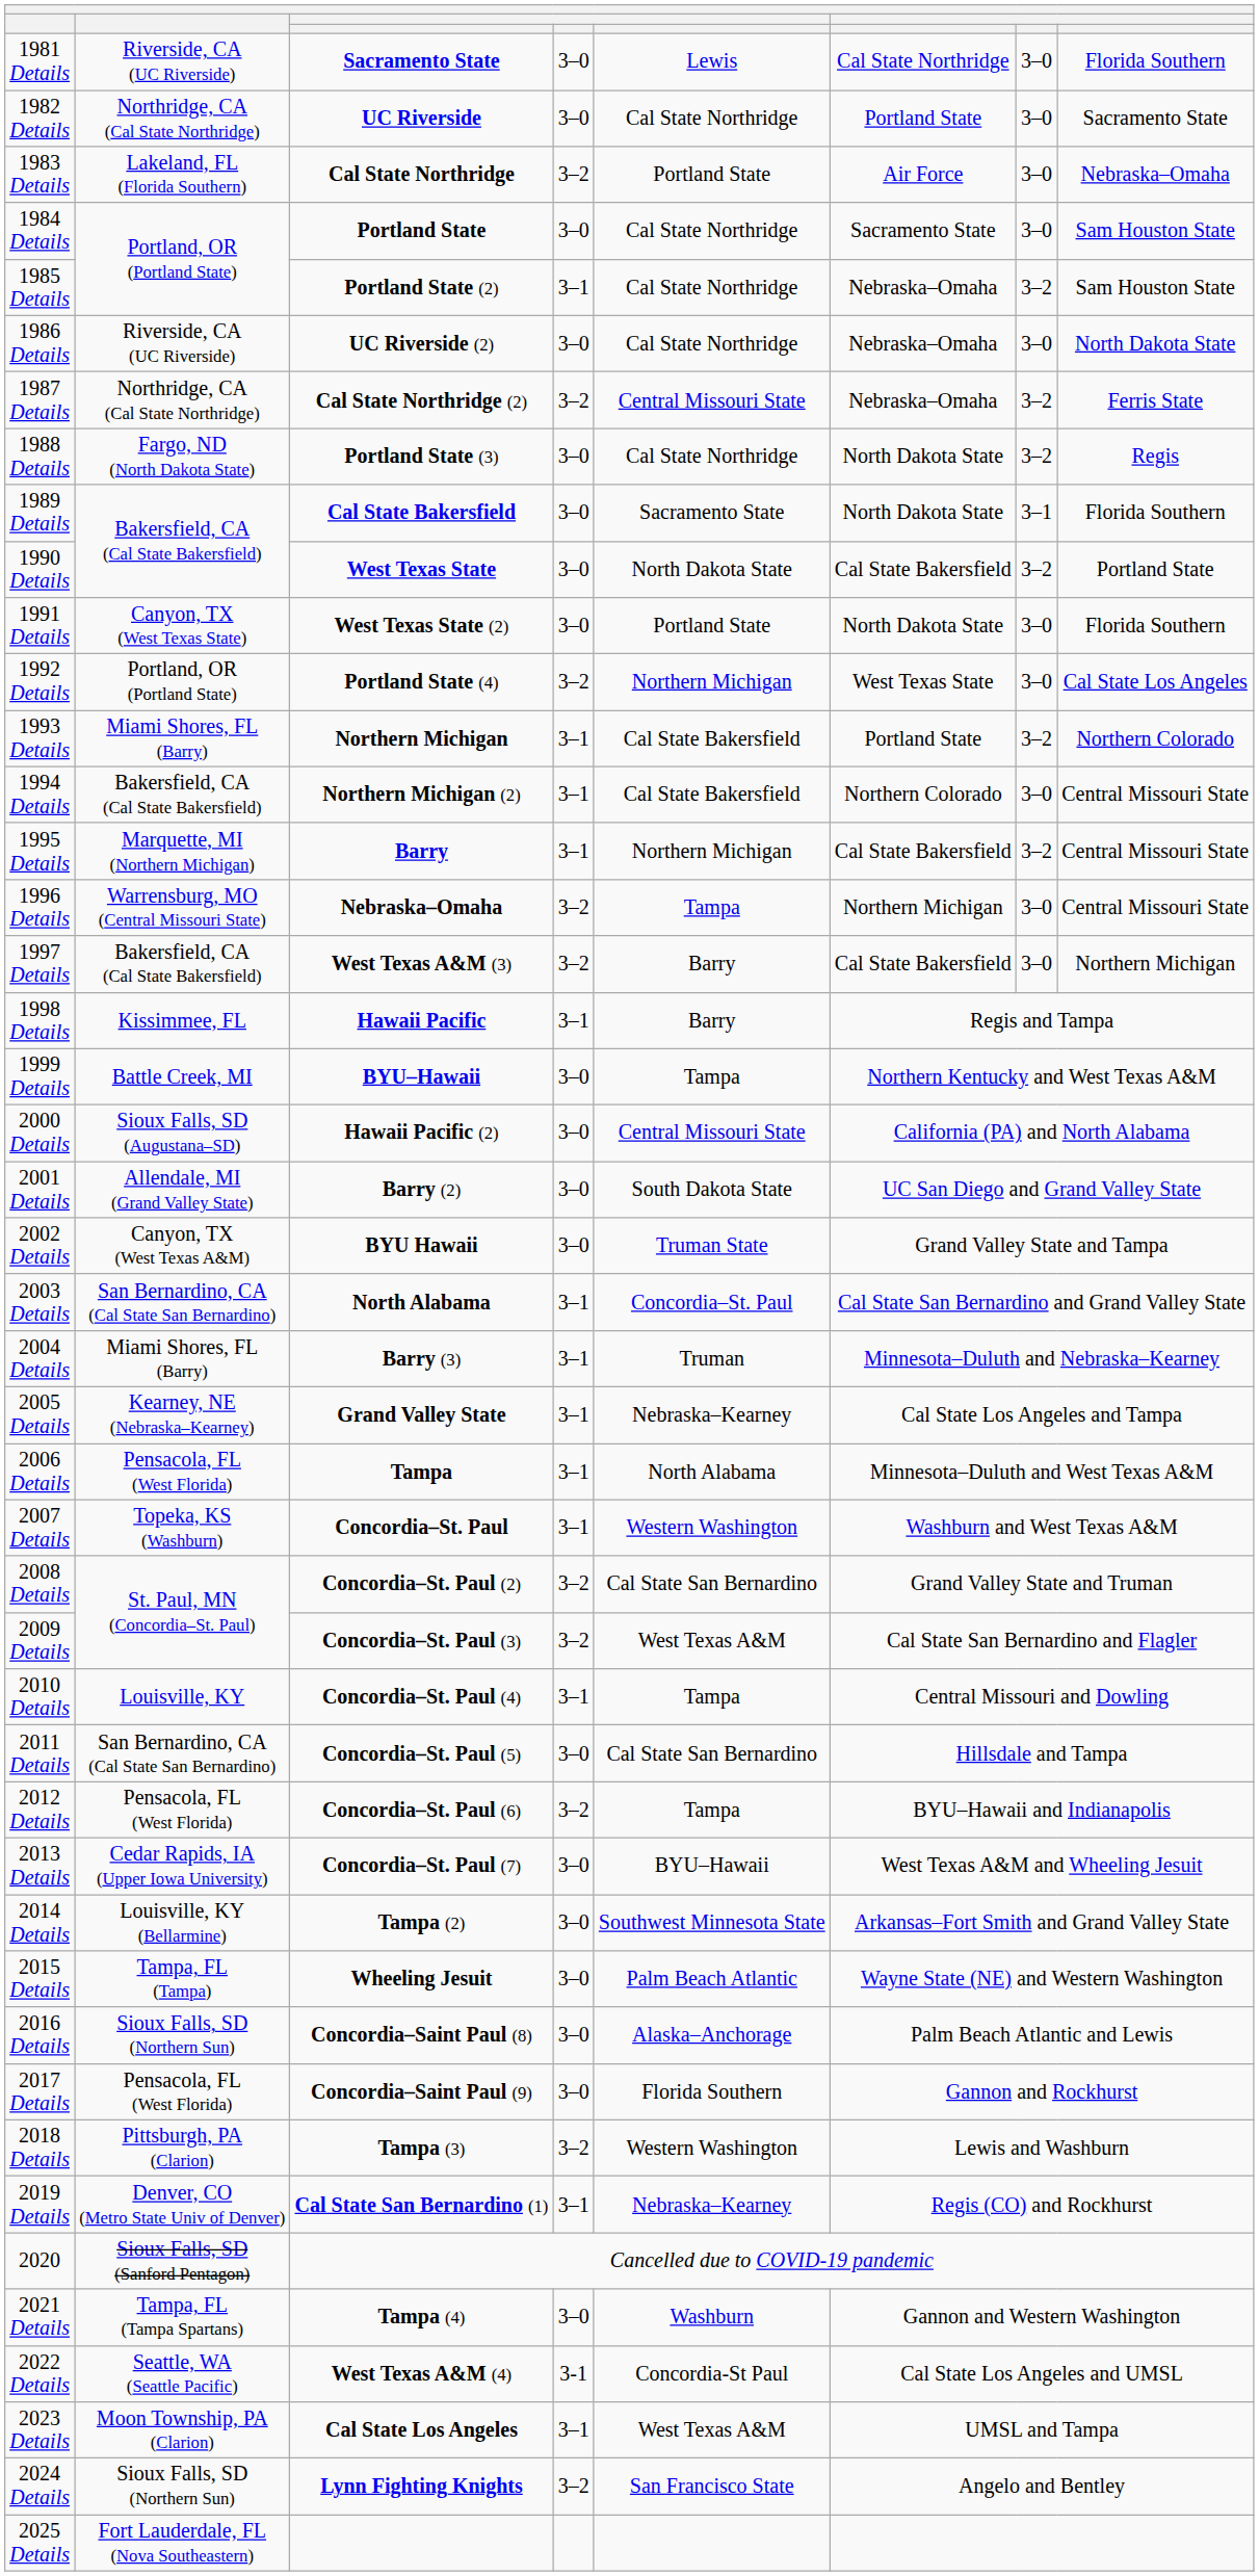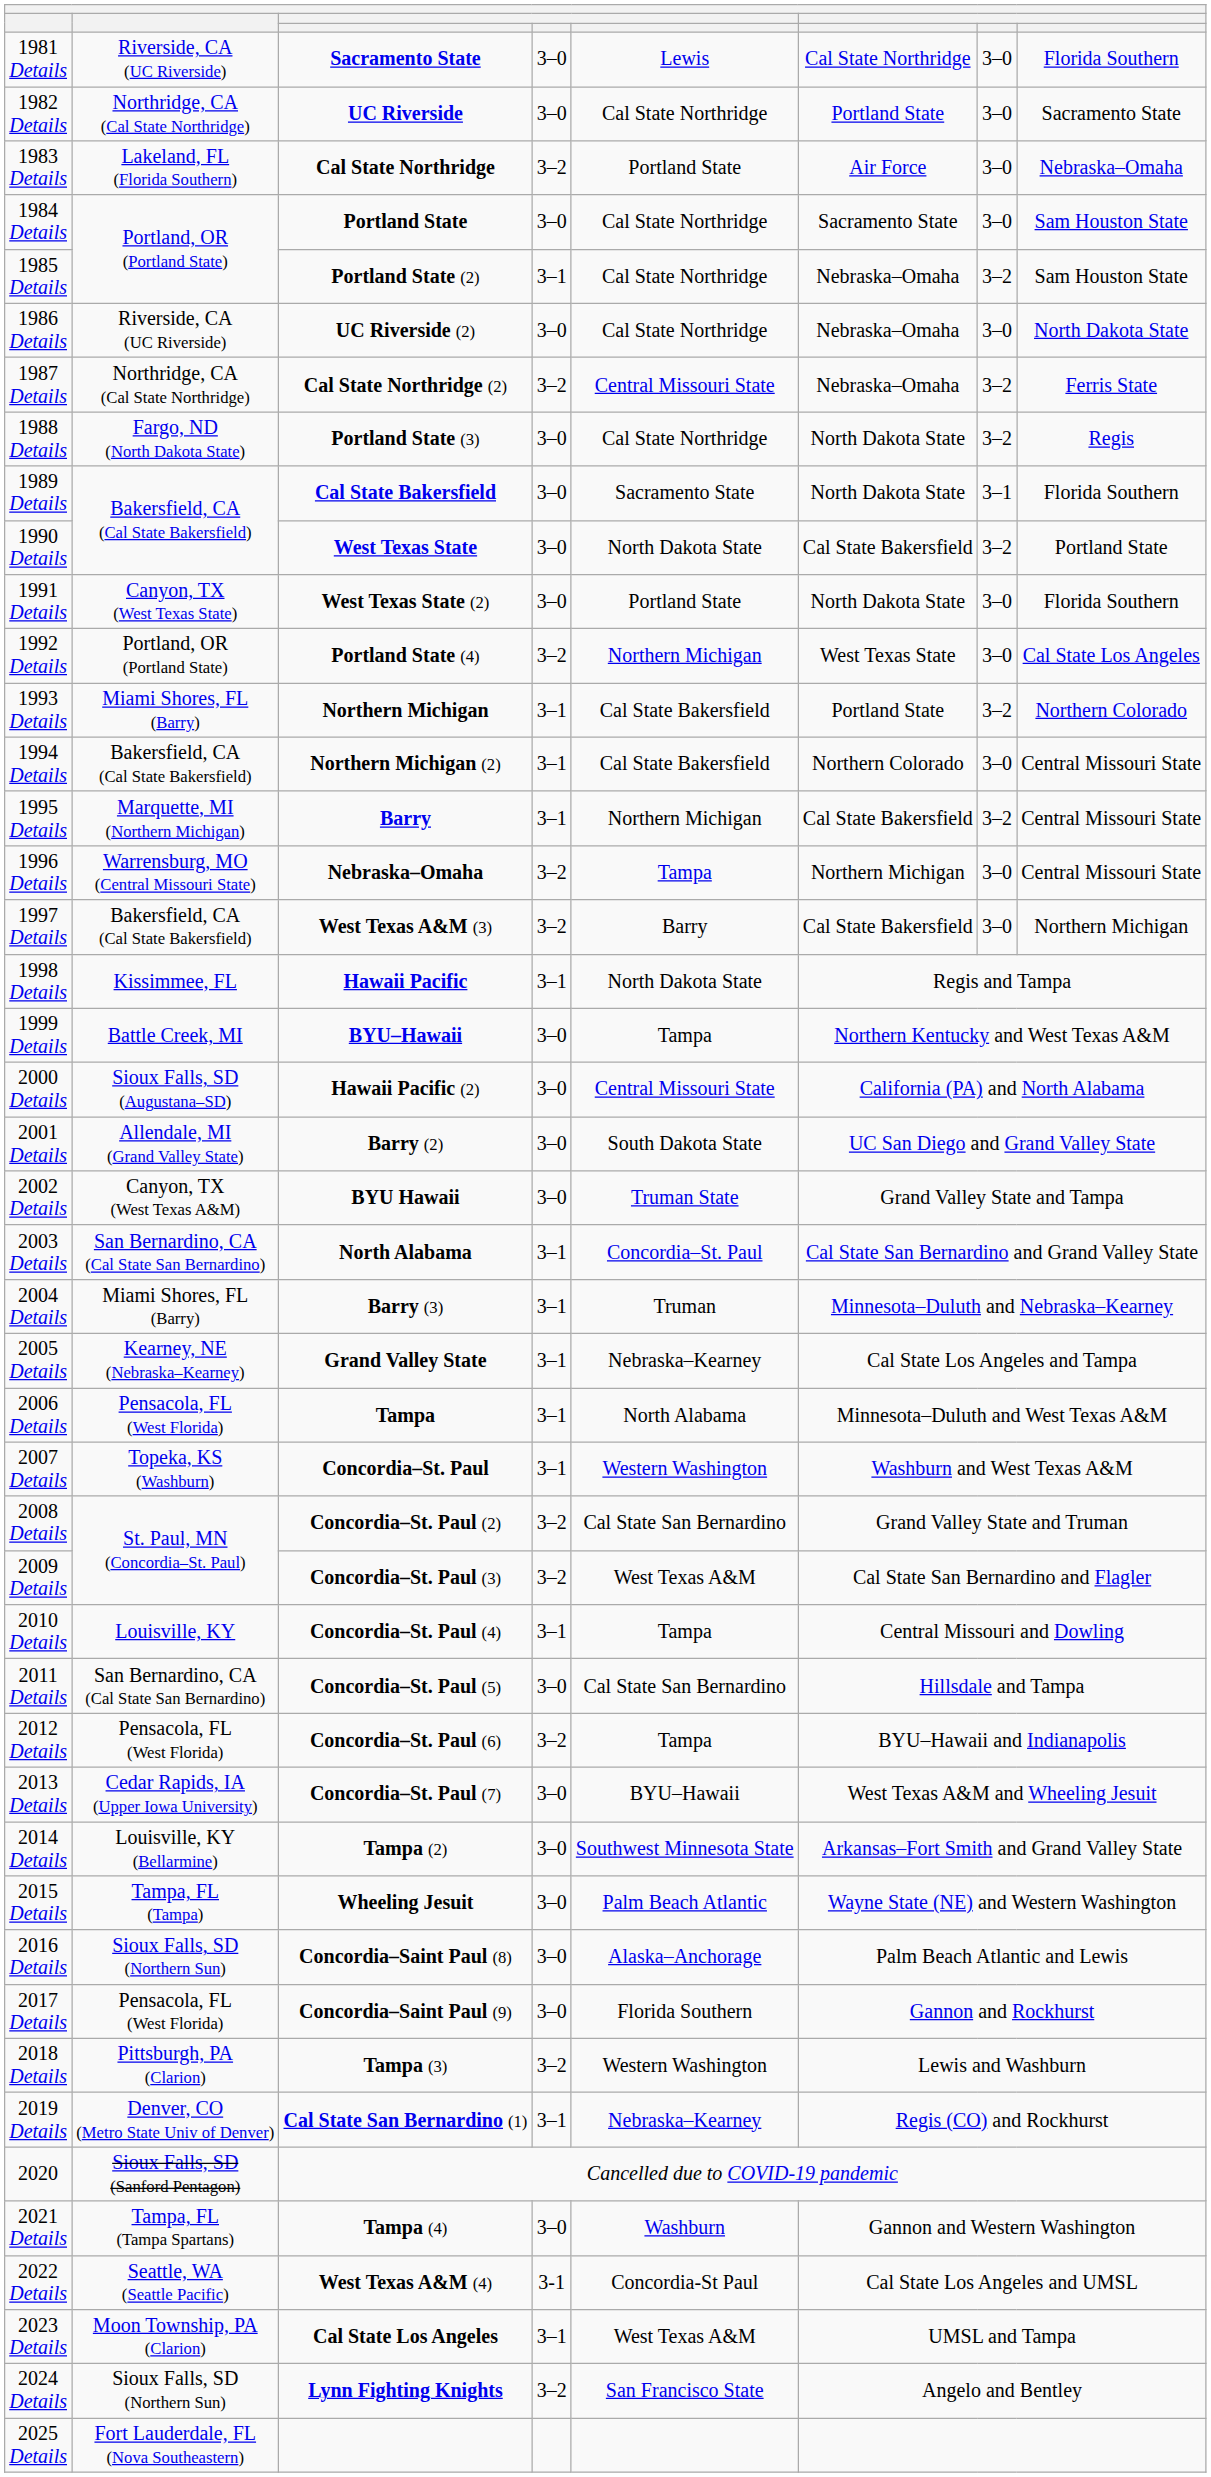1998 Details | column 5: Barry -> North Dakota State
